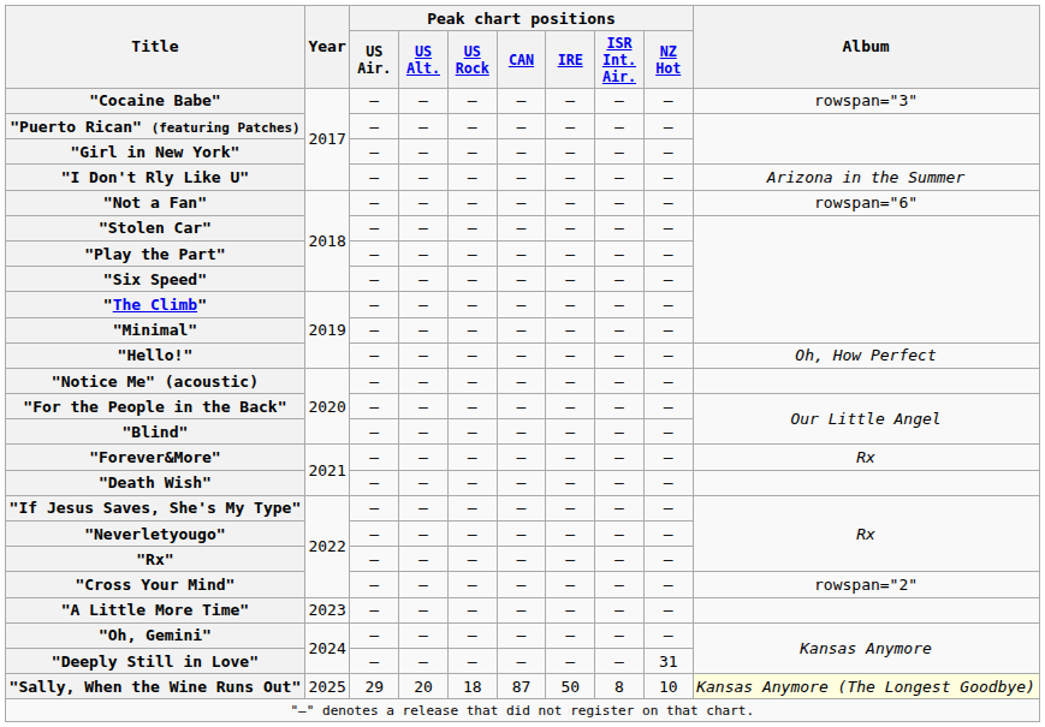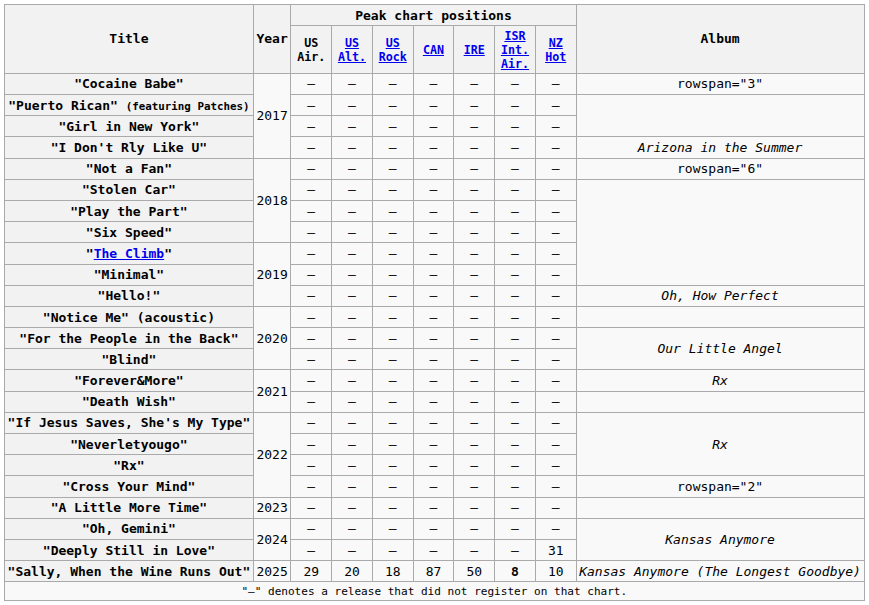"Sally, When the Wine Runs Out" | Peak chart positions / ISR Int. Air.: normal -> bold
"Sally, When the Wine Runs Out" | Album: lightyellow background -> no background
